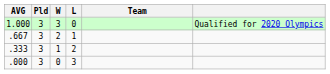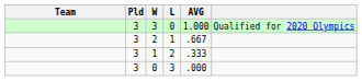columns swapped: Team <-> AVG
